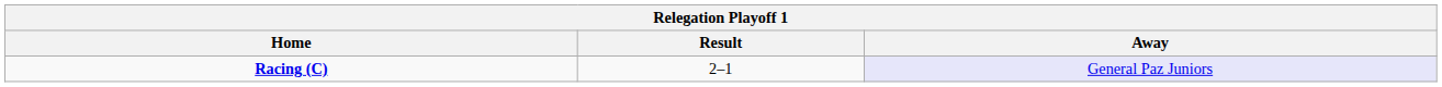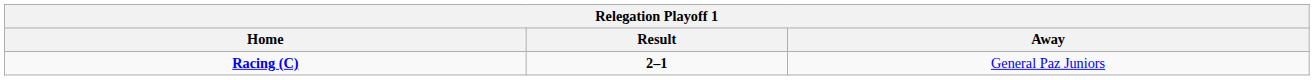Racing (C) | Result: normal -> bold
Racing (C) | Away: lavender background -> no background
